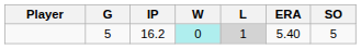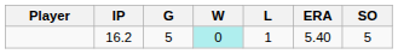columns swapped: G <-> IP
row 2 | L: lightgrey background -> no background
